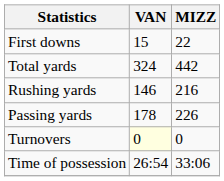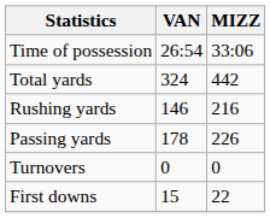rows swapped: First downs <-> Time of possession
Turnovers | VAN: lightyellow background -> no background
